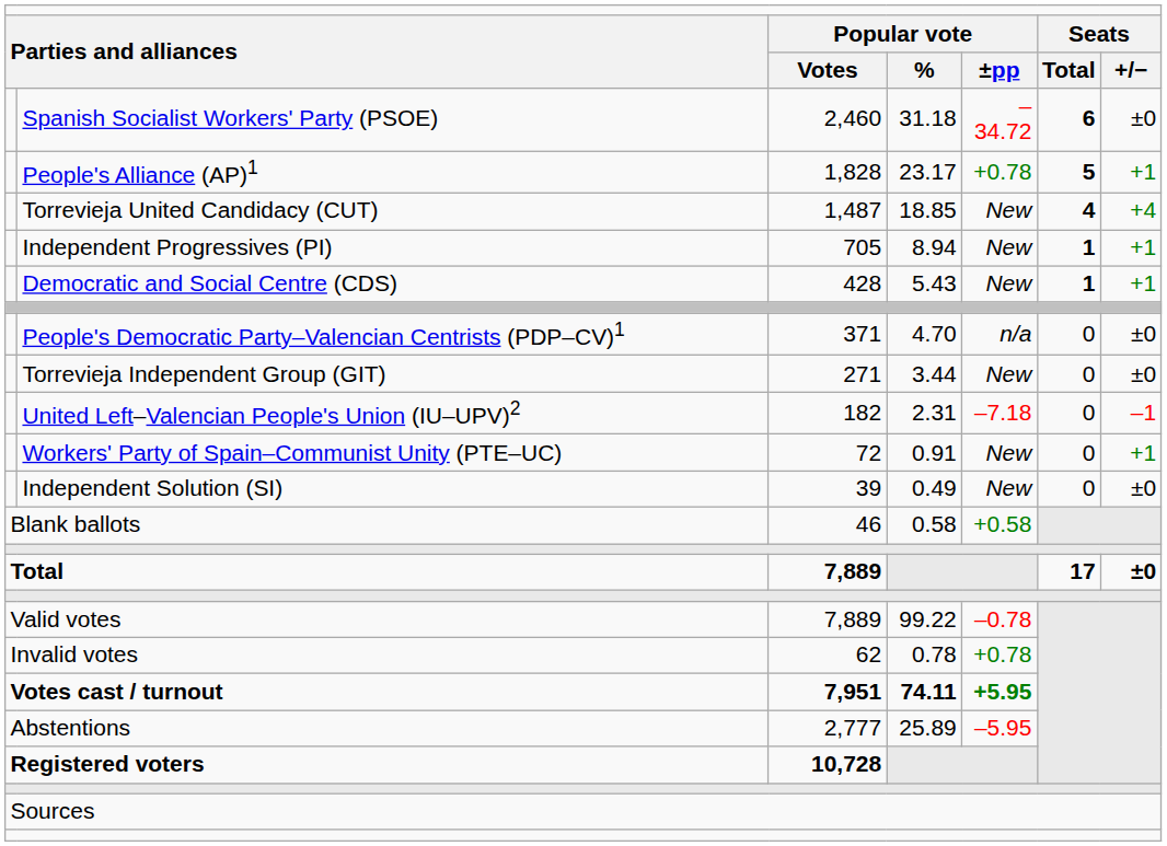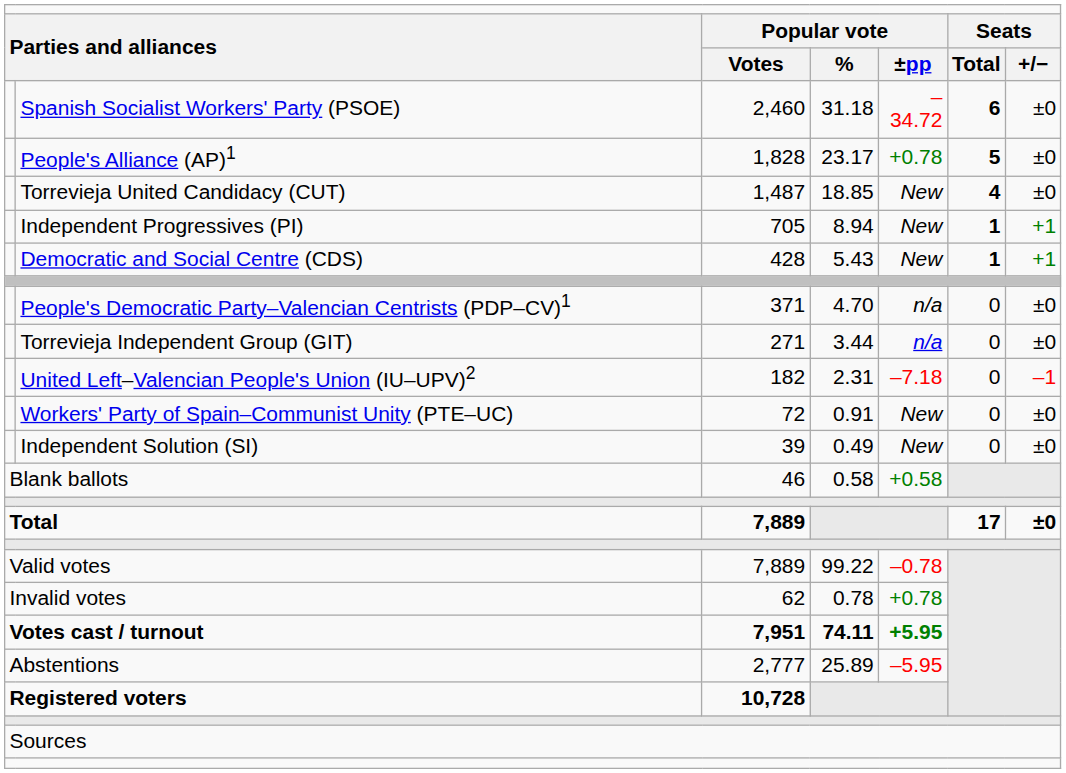People's Alliance (AP)1 | column 7: +1 -> ±0
Torrevieja United Candidacy (CUT) | column 7: +4 -> ±0
Torrevieja Independent Group (GIT) | column 5: New -> n/a
Workers' Party of Spain–Communist Unity (PTE–UC) | column 7: +1 -> ±0
